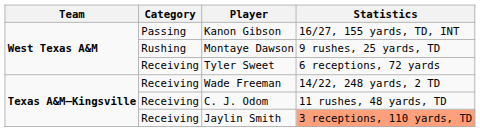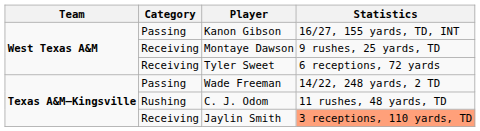Montaye Dawson | Category: Rushing -> Receiving
Wade Freeman | Category: Receiving -> Passing
C. J. Odom | Category: Receiving -> Rushing
